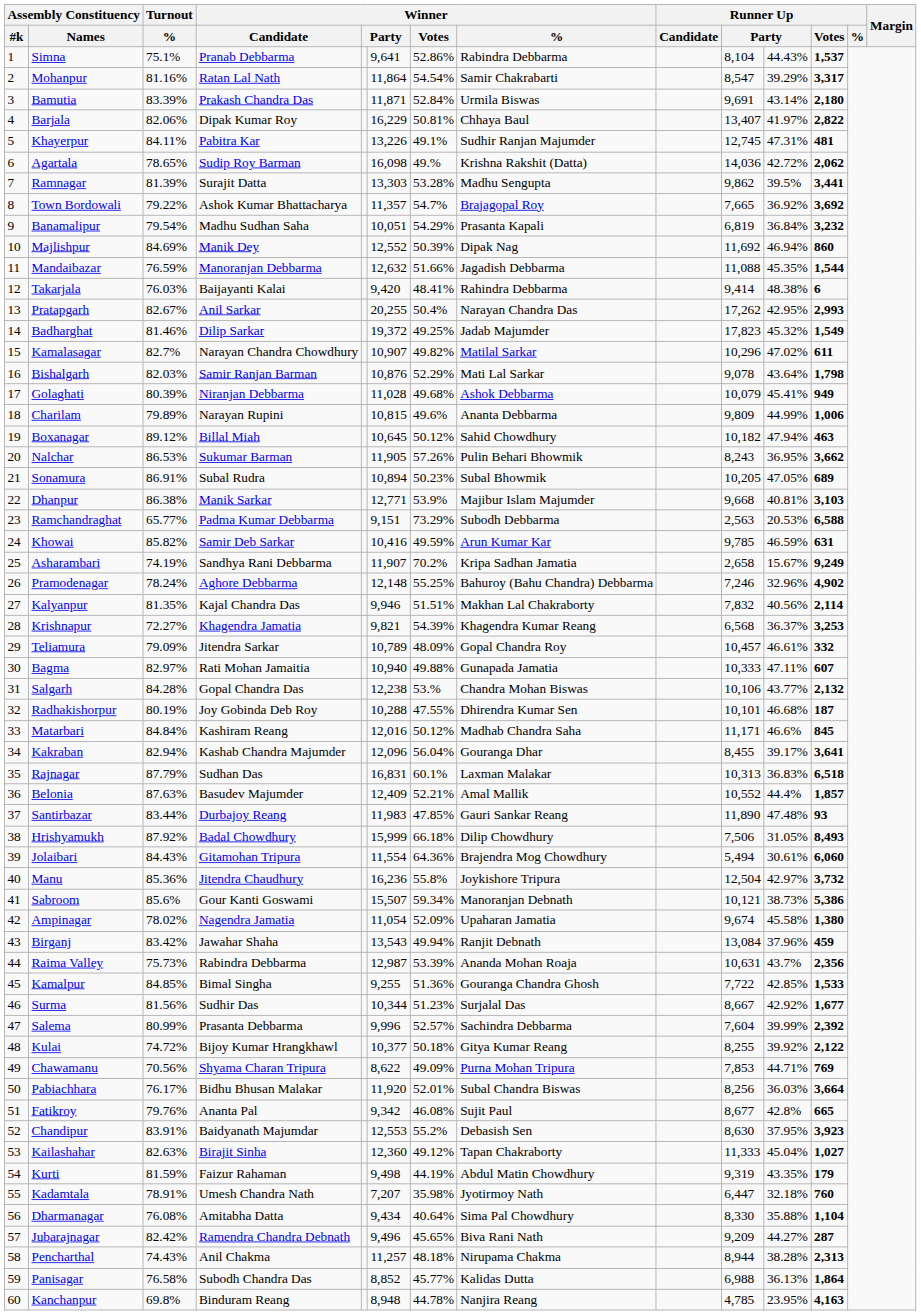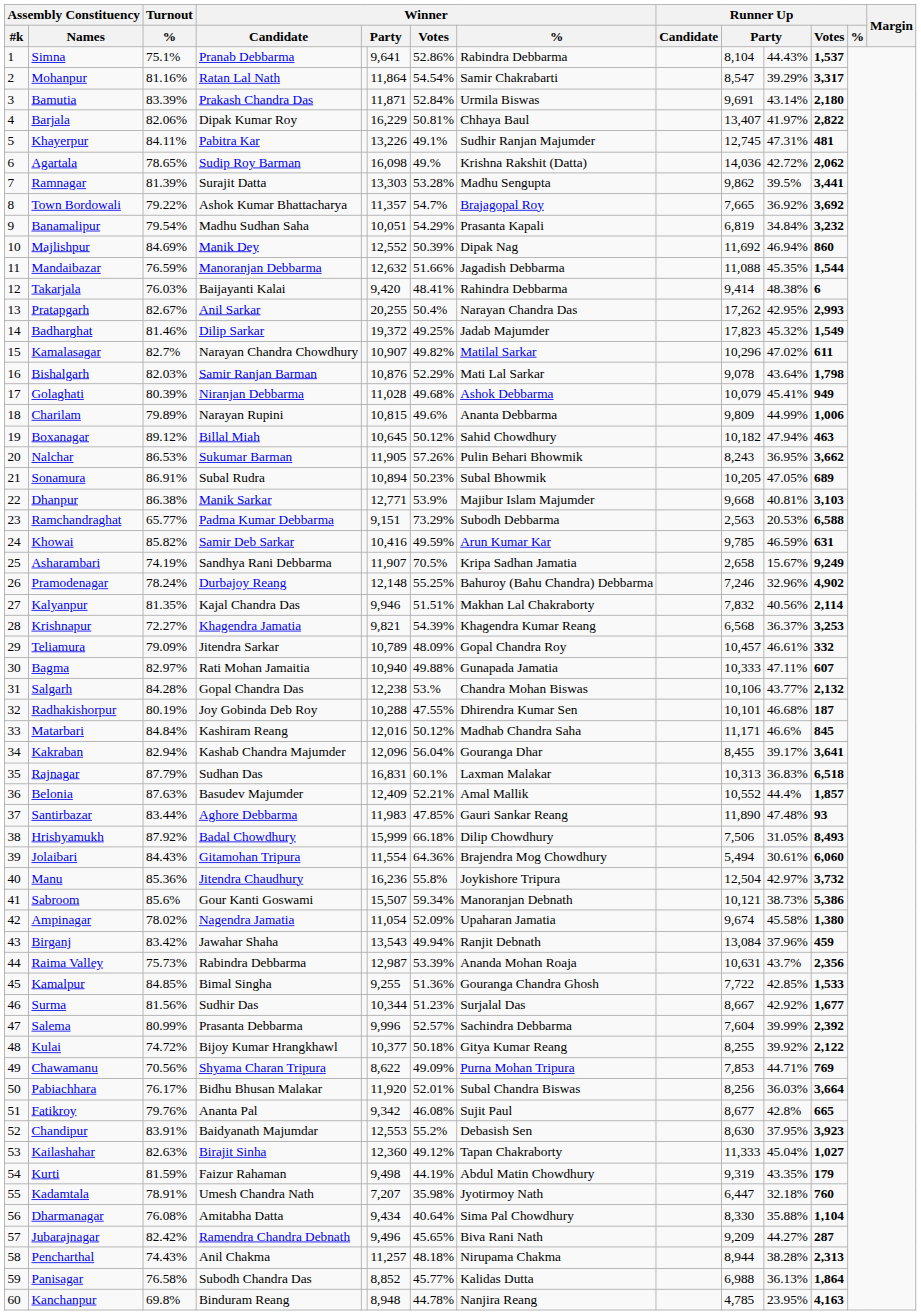Banamalipur | column 11: 36.84% -> 34.84%
Asharambari | Winner / Votes: 70.2% -> 70.5%
Pramodenagar | Winner / Candidate: Aghore Debbarma -> Durbajoy Reang
Santirbazar | Winner / Candidate: Durbajoy Reang -> Aghore Debbarma
